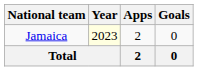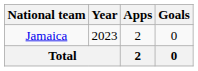Jamaica | Year: lightyellow background -> no background
